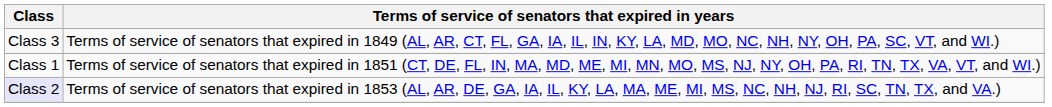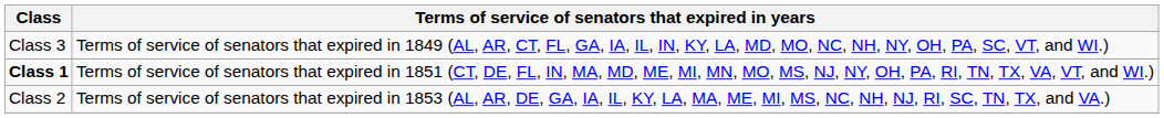Class 1 | Class: normal -> bold
Class 2 | Class: lavender background -> no background
